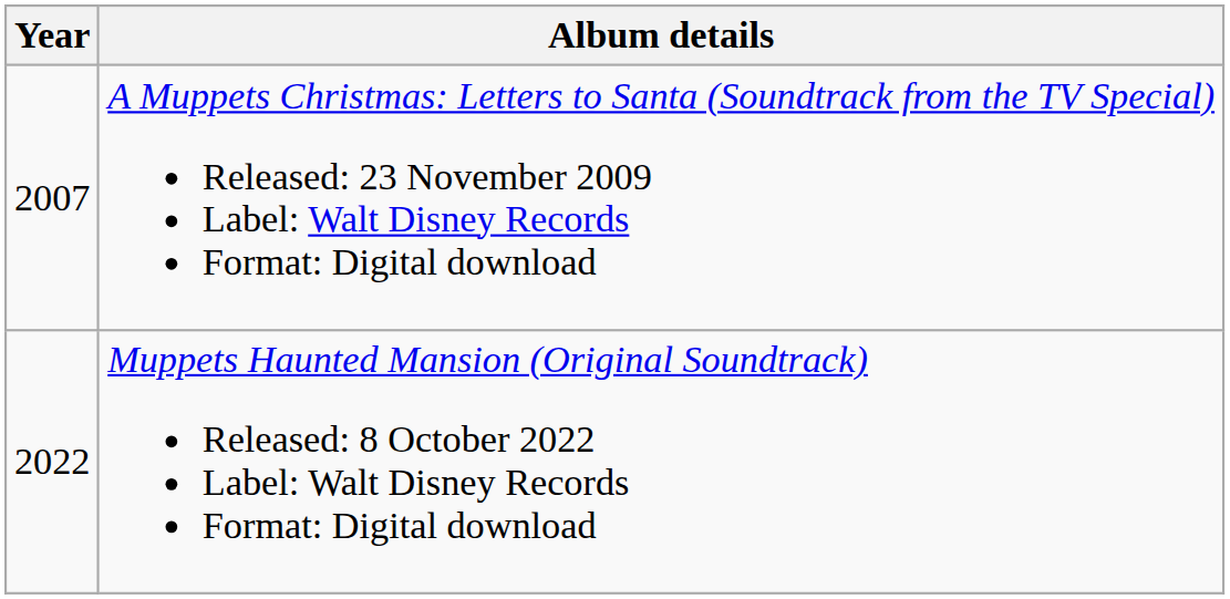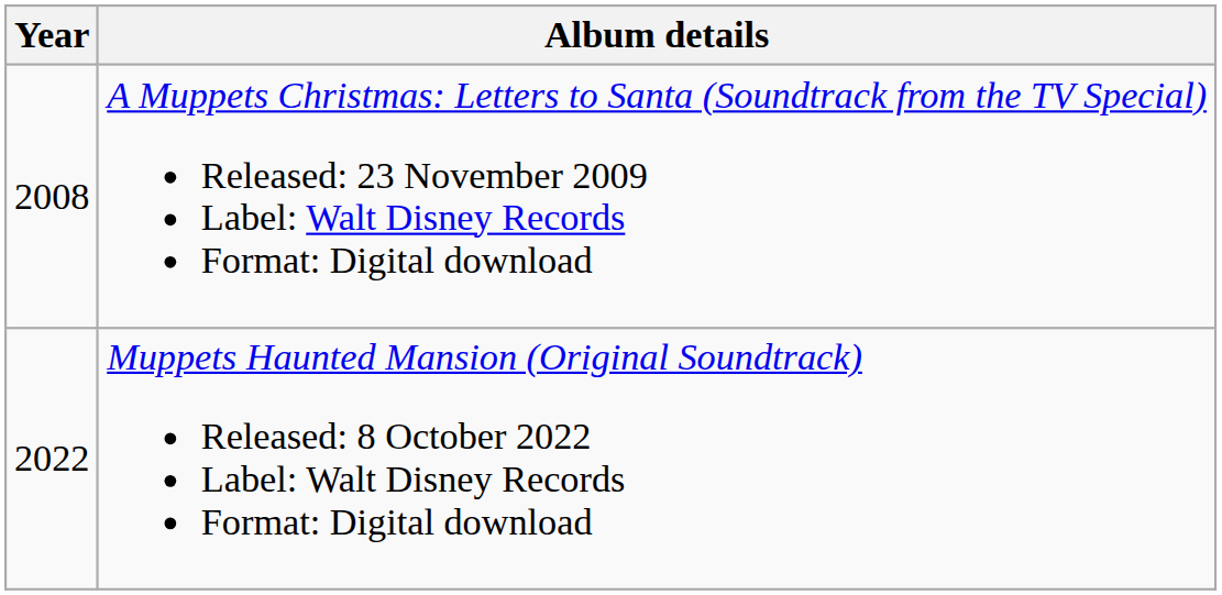row 2 | Year: 2007 -> 2008
